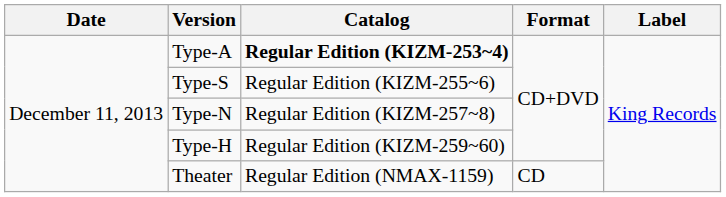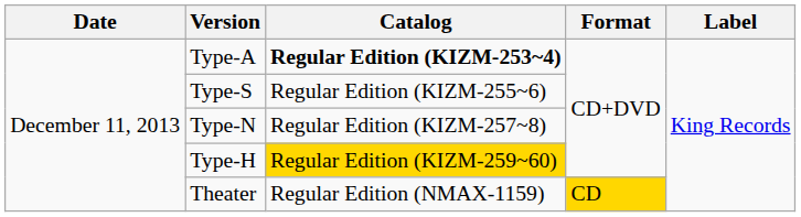Type-H | Catalog: no background -> gold background
Theater | Format: no background -> gold background
